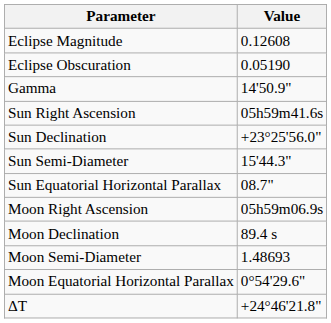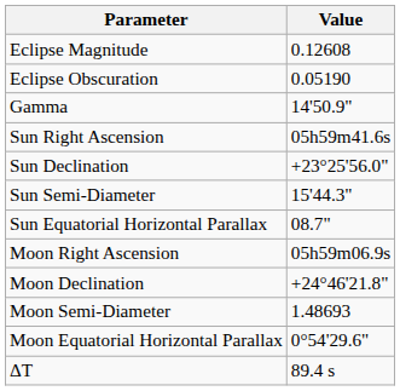Moon Declination | Value: 89.4 s -> +24°46'21.8"
ΔT | Value: +24°46'21.8" -> 89.4 s
